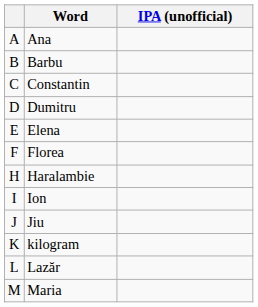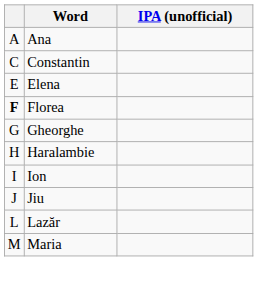- row: B | Barbu
- row: D | Dumitru
Florea | column 1: normal -> bold
+ row: G | Gheorghe
- row: K | kilogram
